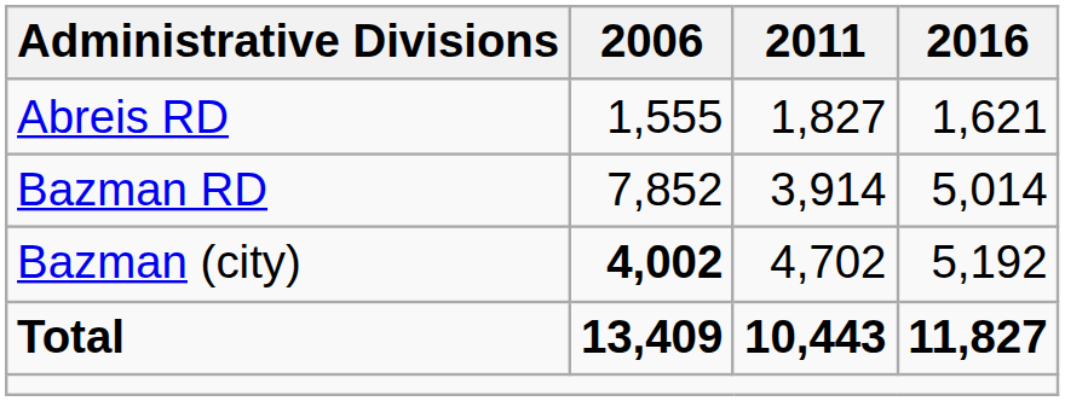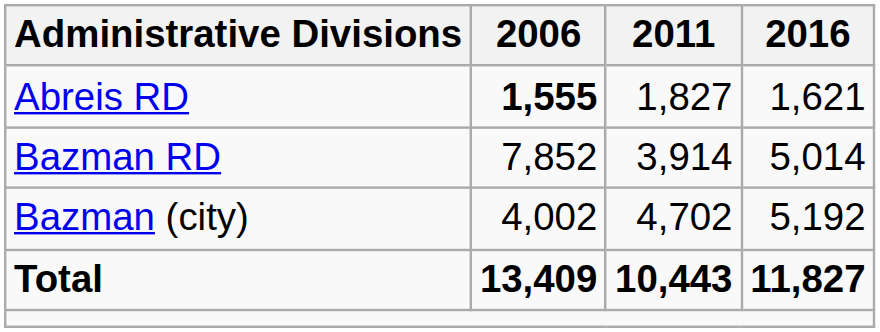Abreis RD | 2006: normal -> bold
Bazman (city) | 2006: bold -> normal
